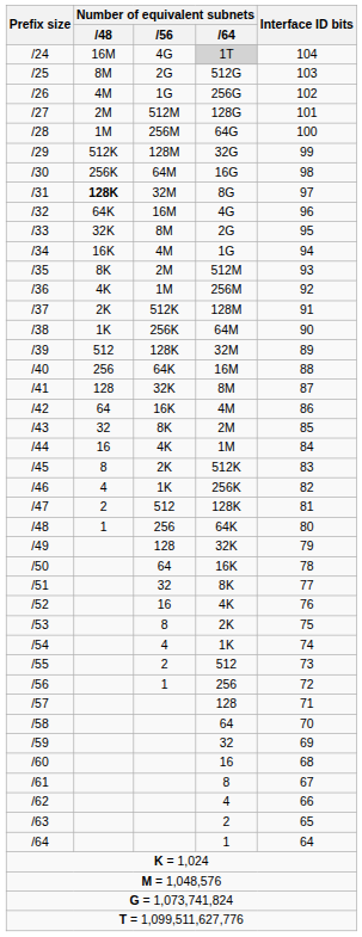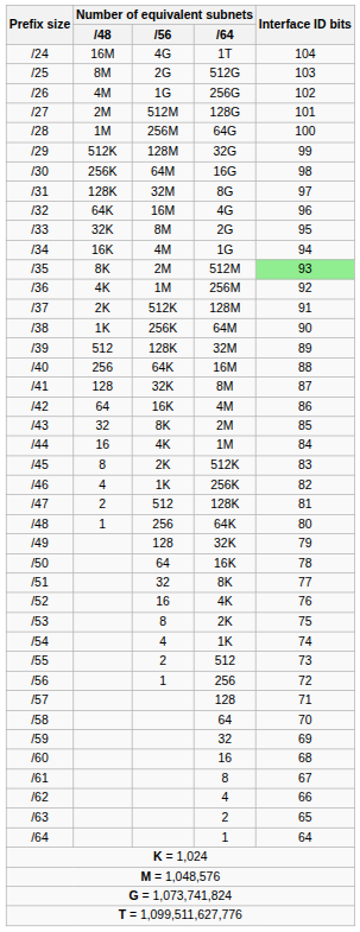/24 | Number of equivalent subnets / 64: lightgrey background -> no background
/31 | Number of equivalent subnets / 48: bold -> normal
/35 | Interface ID bits: no background -> lightgreen background
